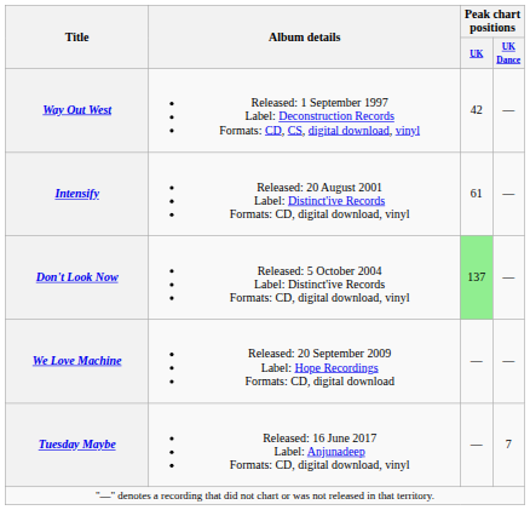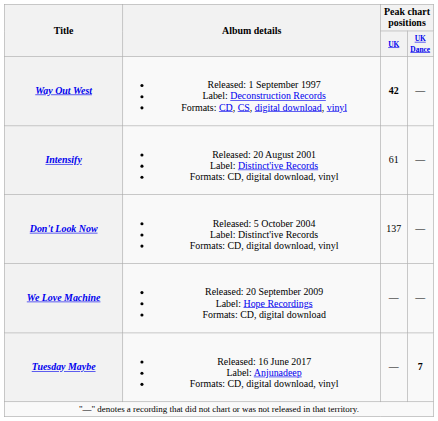Way Out West | Peak chart positions / UK: normal -> bold
Don't Look Now | Peak chart positions / UK: lightgreen background -> no background
Tuesday Maybe | Peak chart positions / UK Dance: normal -> bold
